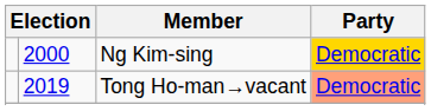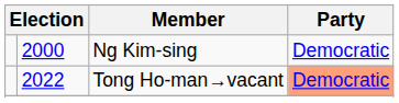Ng Kim-sing | Party: gold background -> no background
Tong Ho-man→vacant | column 2: 2019 -> 2022
